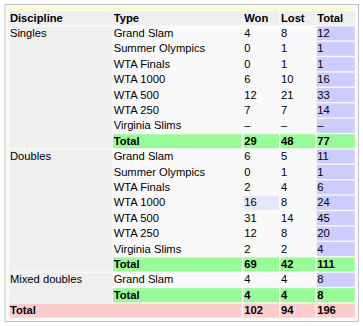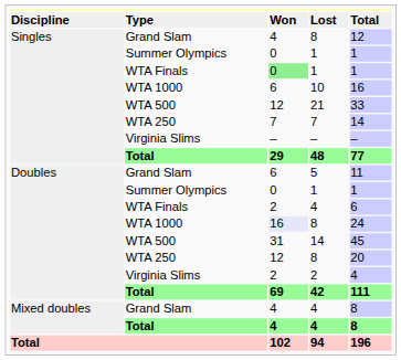WTA Finals / 1 | column 3: no background -> lightgreen background
